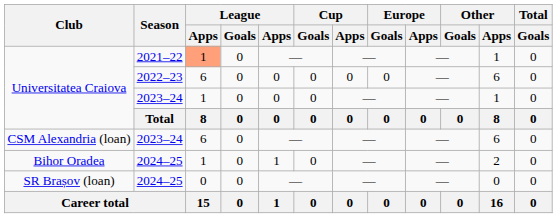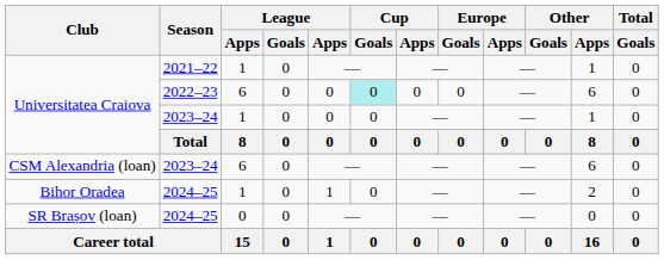Universitatea Craiova / 2021–22 | column 3: lightsalmon background -> no background
Universitatea Craiova / 2022–23 | Cup / Goals: no background -> paleturquoise background
